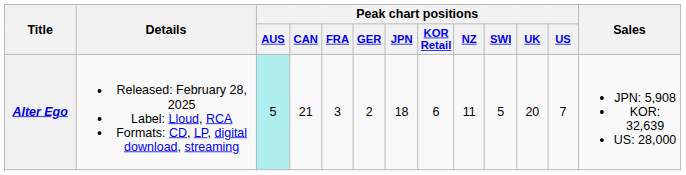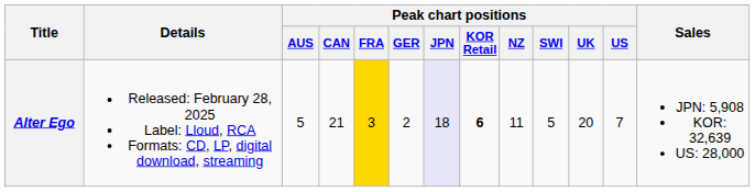Alter Ego | Peak chart positions / AUS: paleturquoise background -> no background
Alter Ego | Peak chart positions / FRA: no background -> gold background
Alter Ego | Peak chart positions / JPN: no background -> lavender background
Alter Ego | Peak chart positions / KOR Retail: normal -> bold
